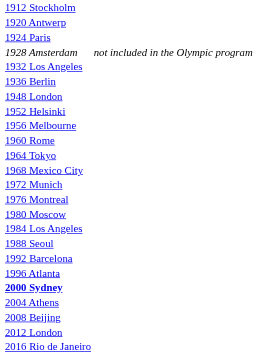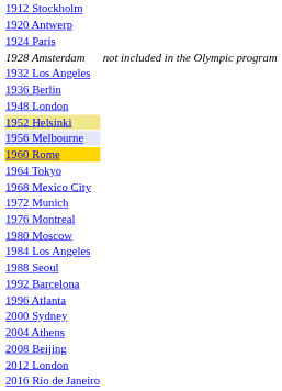1952 Helsinki | column 1: no background -> khaki background
1956 Melbourne | column 1: no background -> lavender background
1960 Rome | column 1: no background -> gold background
2000 Sydney | column 1: bold -> normal
